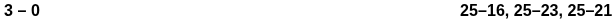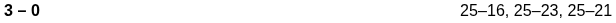row 1 | column 2: bold -> normal
